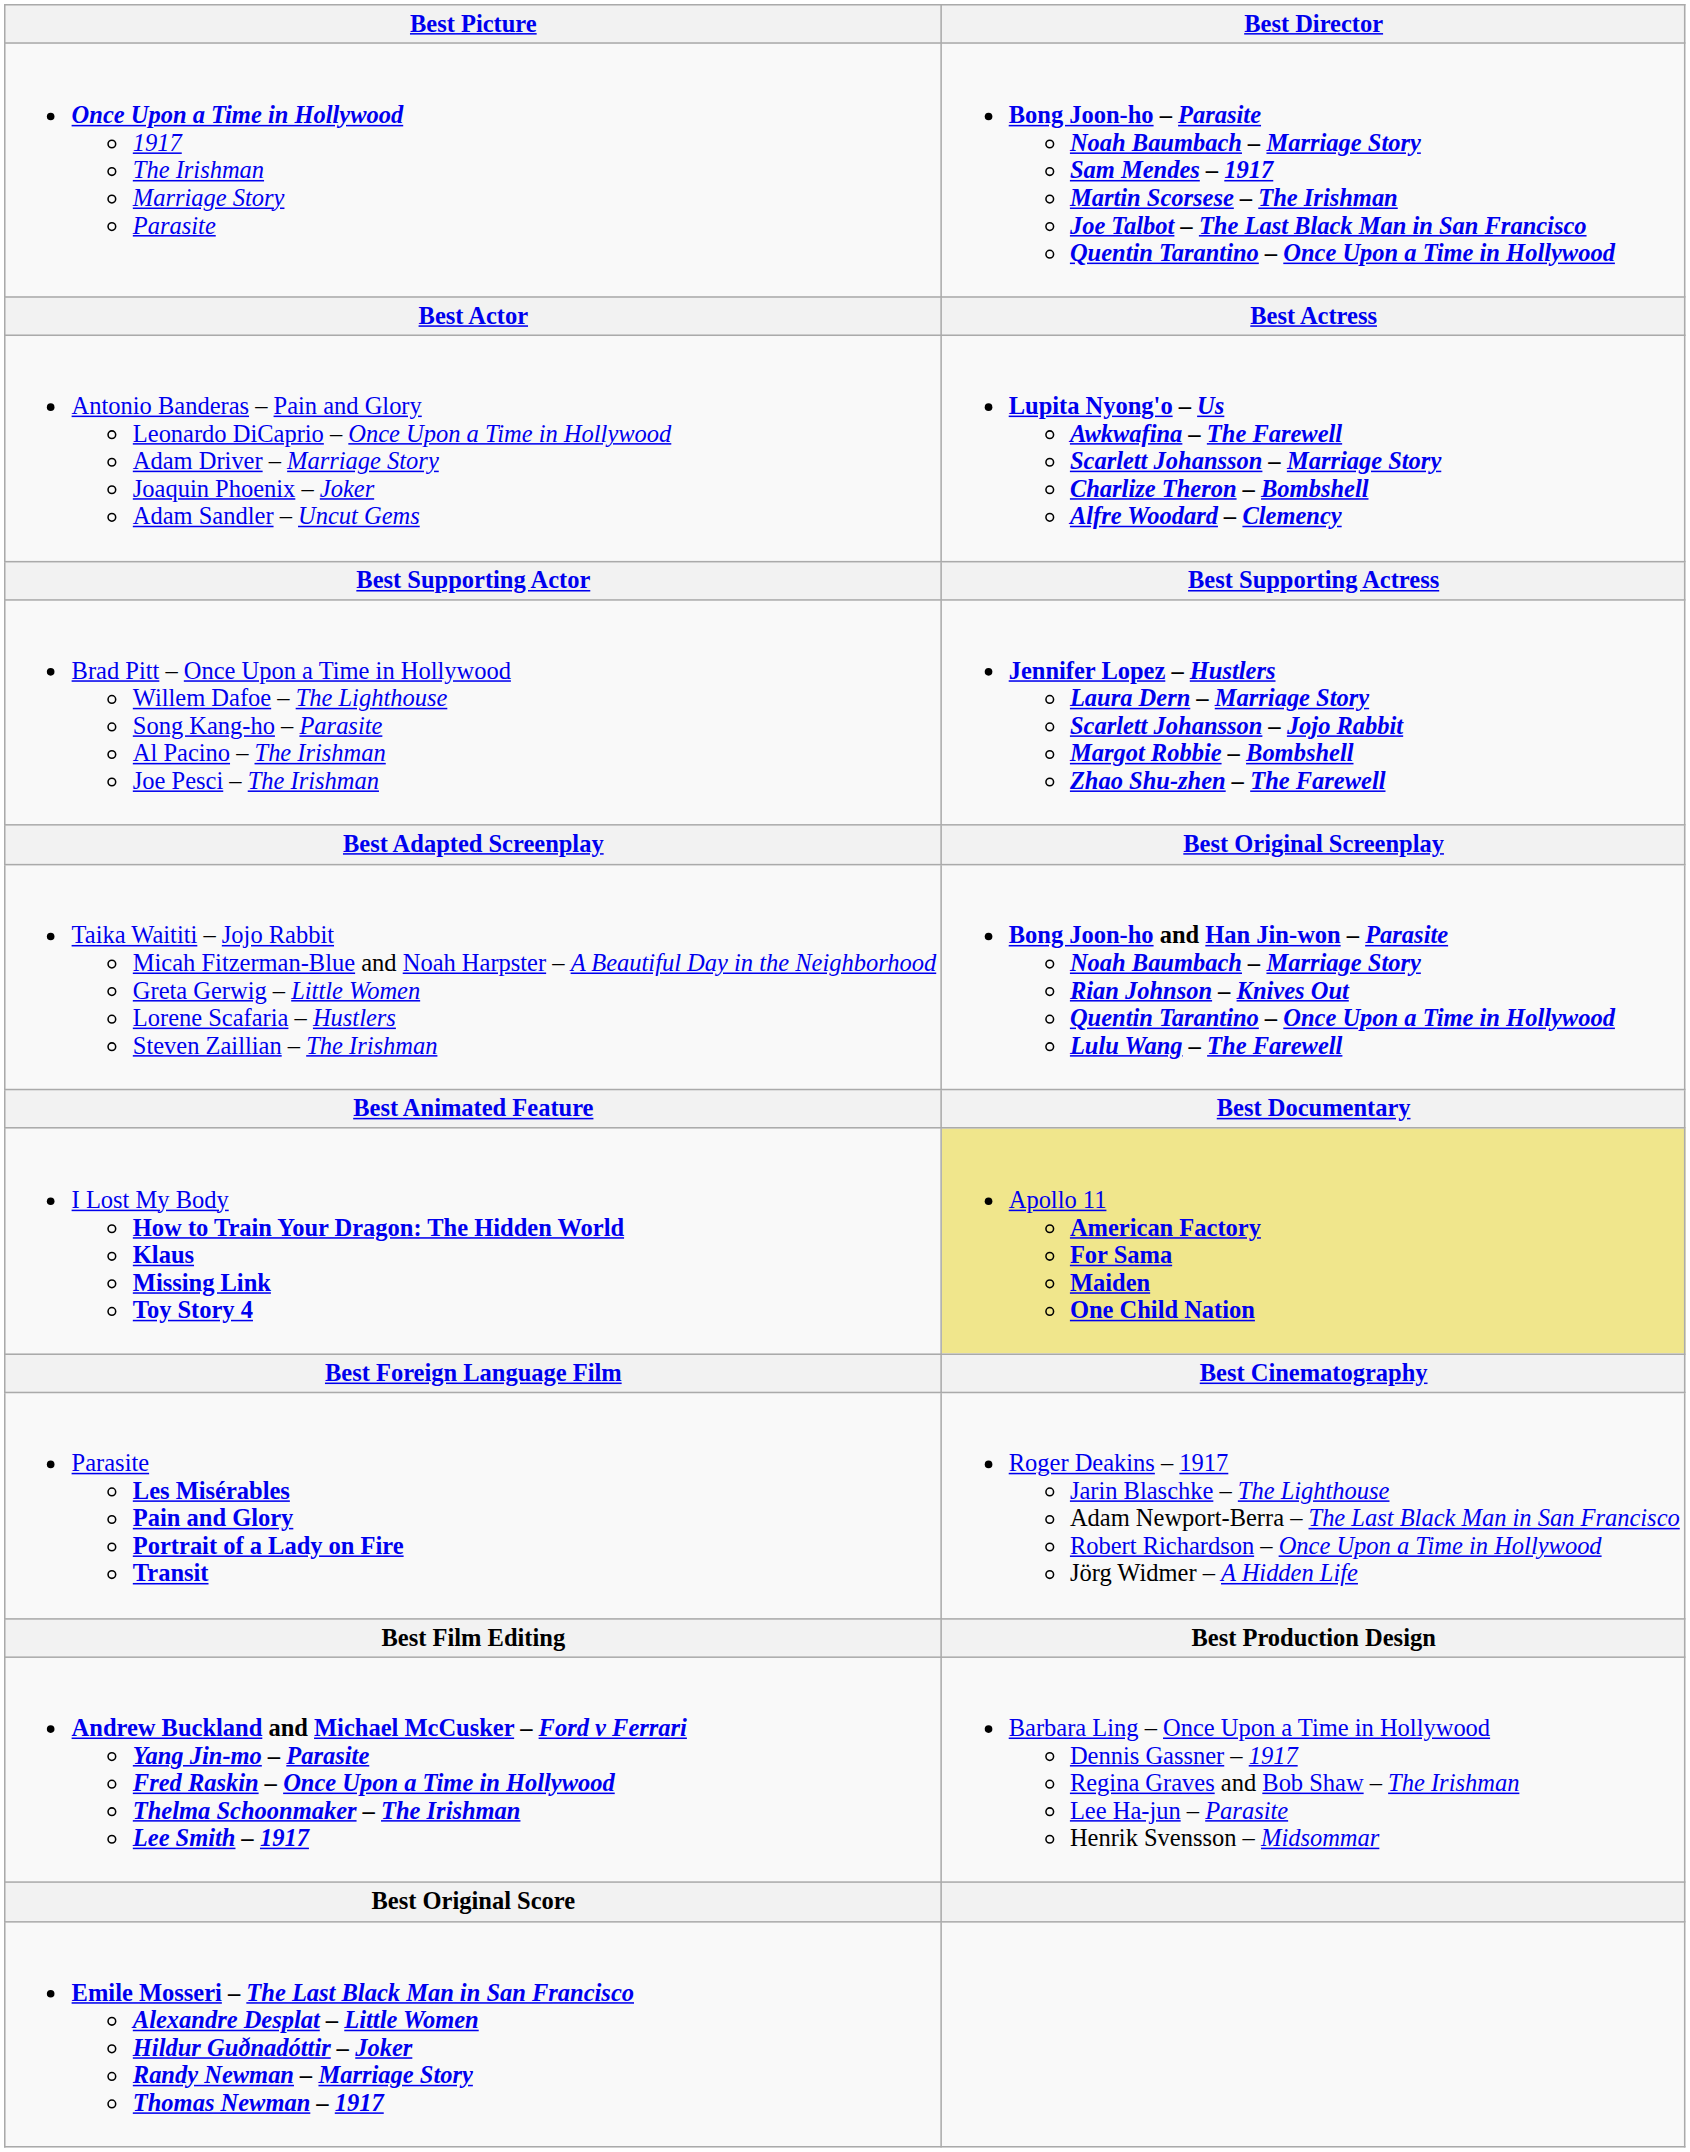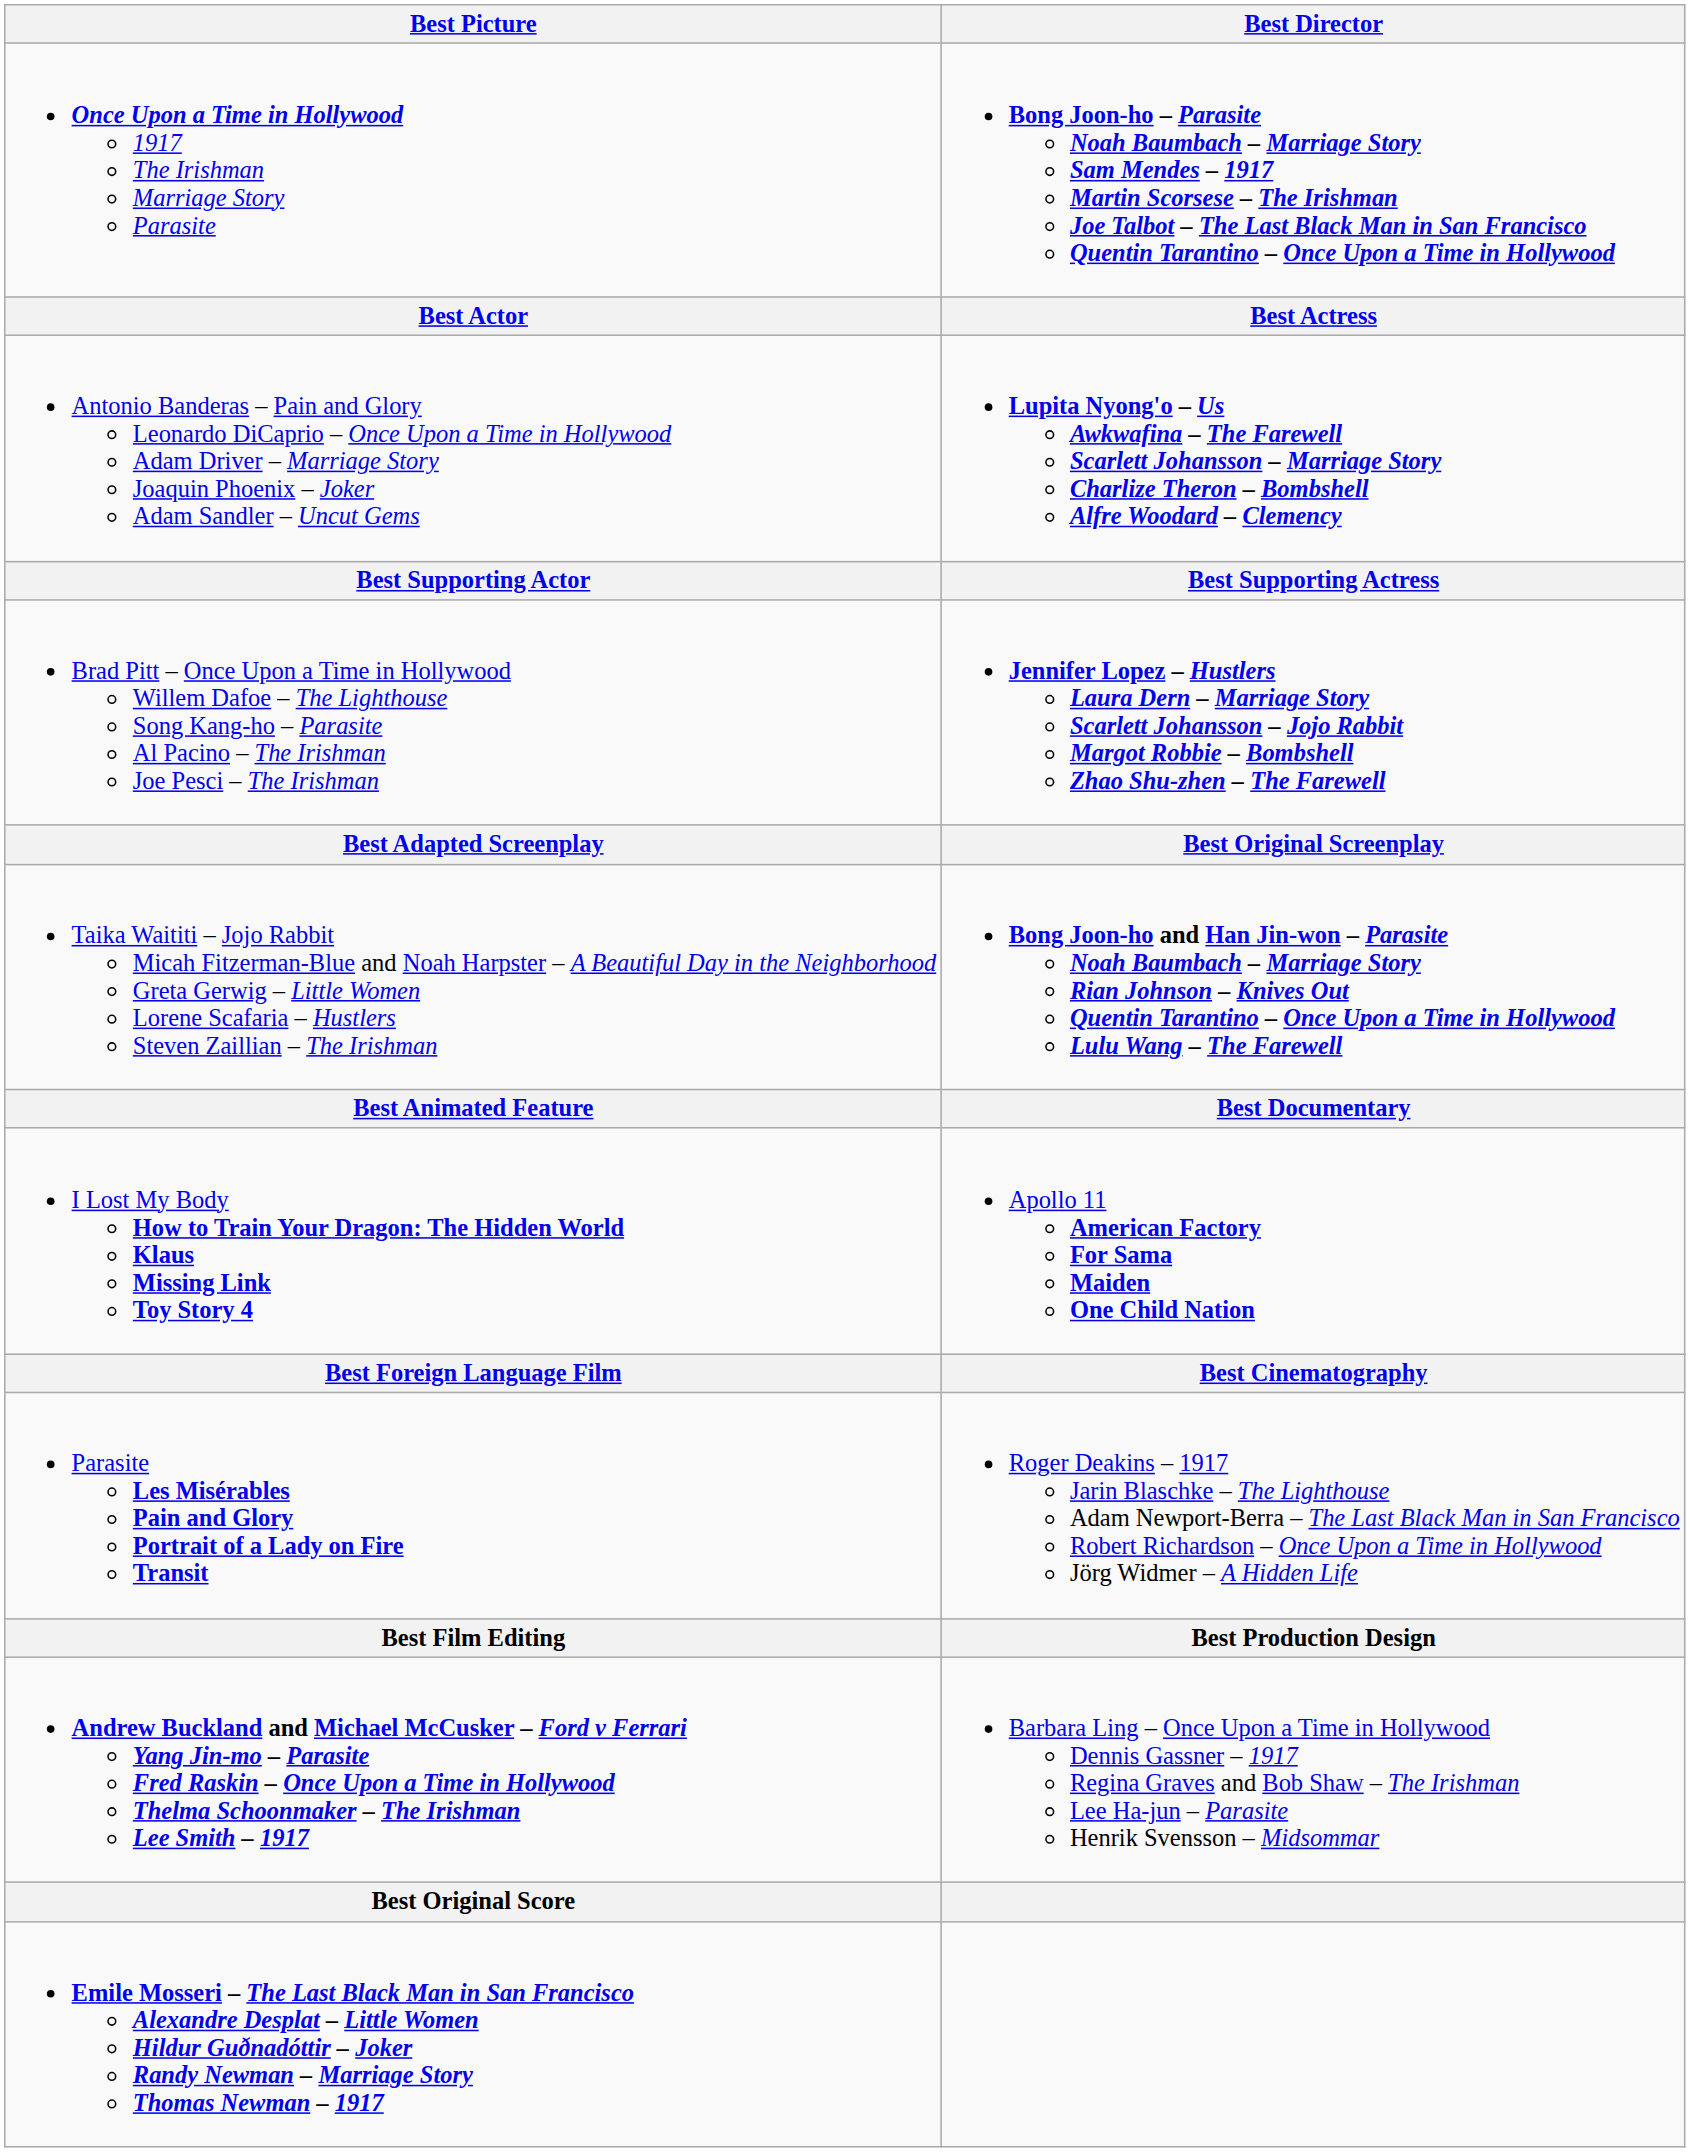row 10 | Best Director: khaki background -> no background
